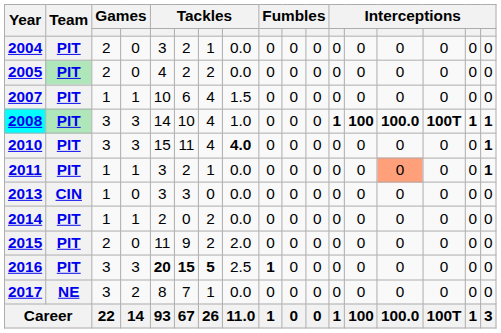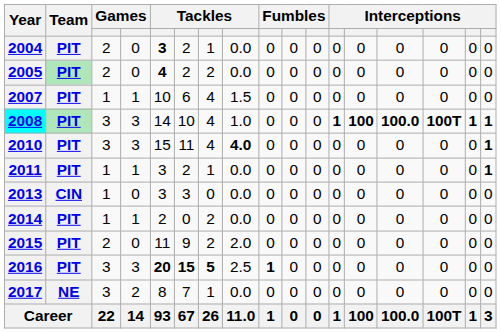2004 | column 5: normal -> bold
2005 | column 5: normal -> bold
2011 | column 14: lightsalmon background -> no background
